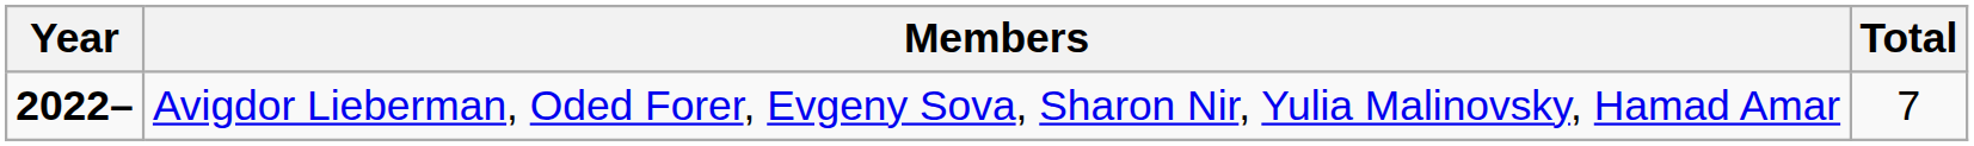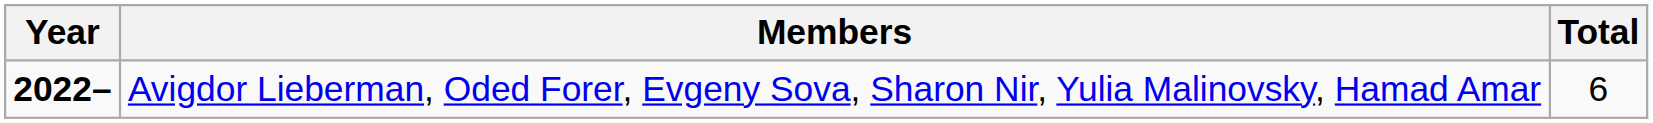row 2 | Total: 7 -> 6
